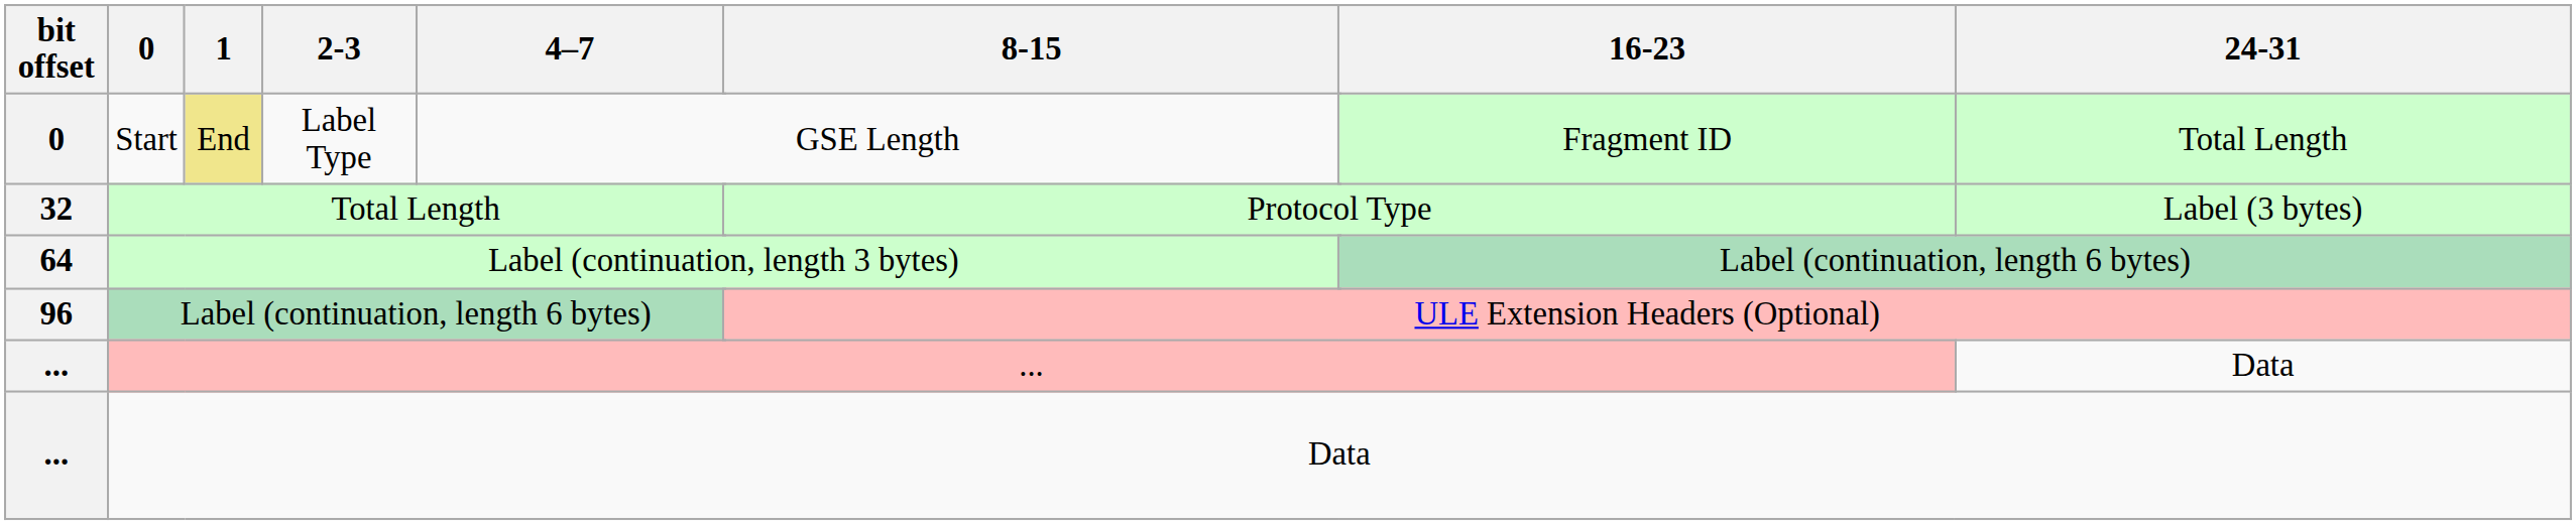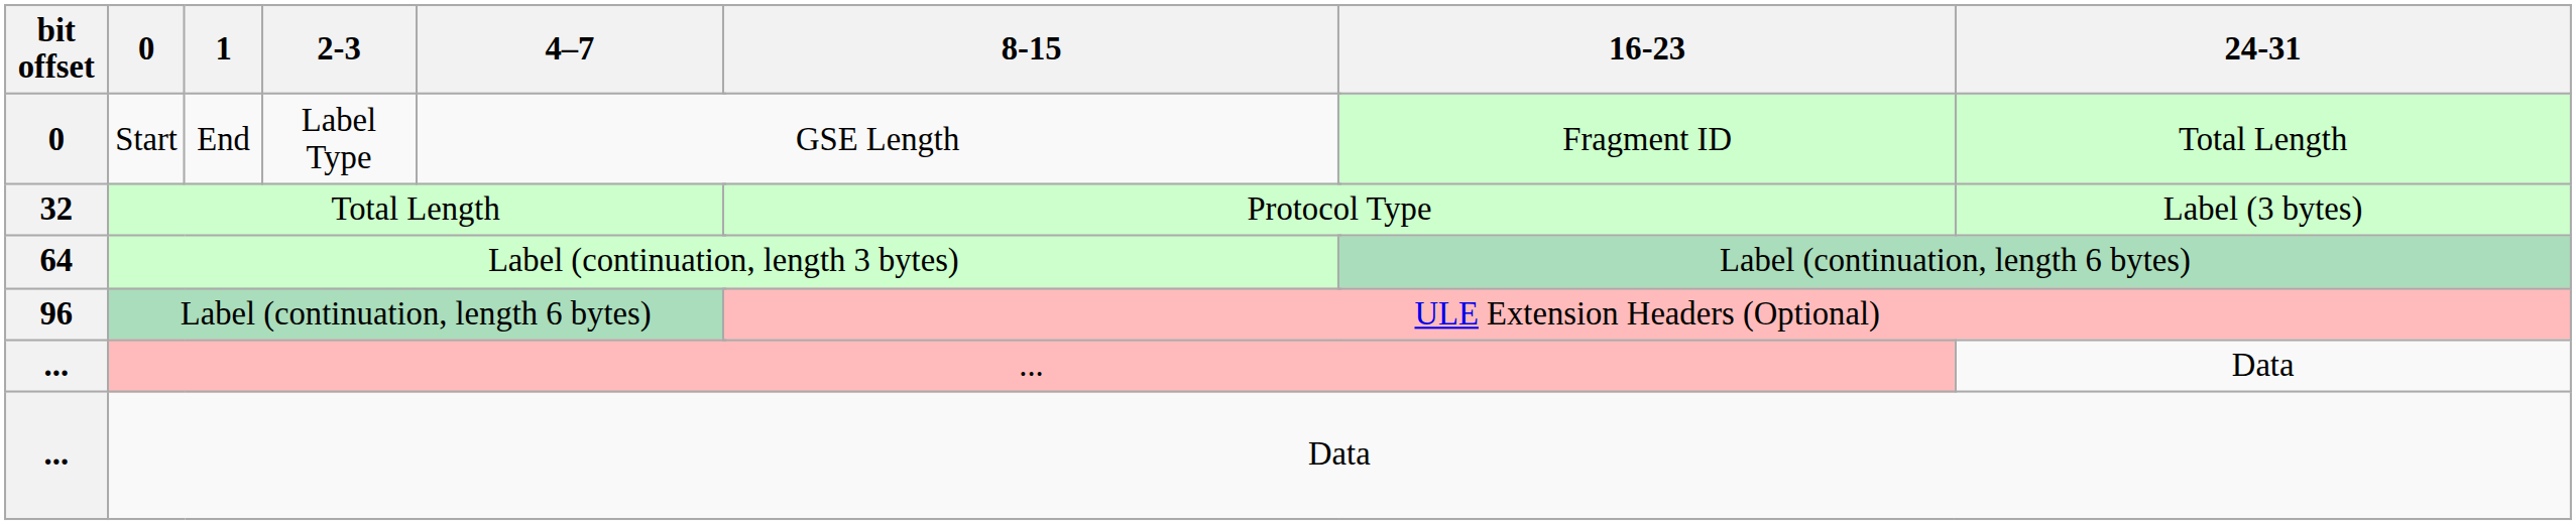Start | 1: khaki background -> no background
